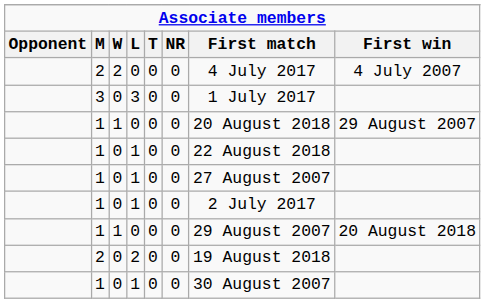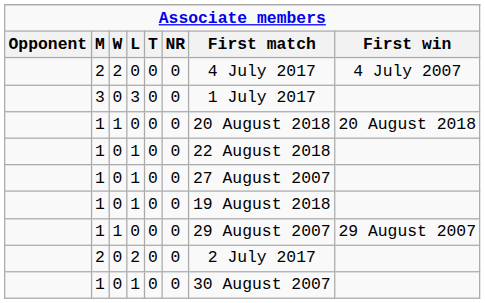row 5 | First win: 29 August 2007 -> 20 August 2018
row 8 | First match: 2 July 2017 -> 19 August 2018
row 9 | First win: 20 August 2018 -> 29 August 2007
row 10 | First match: 19 August 2018 -> 2 July 2017
